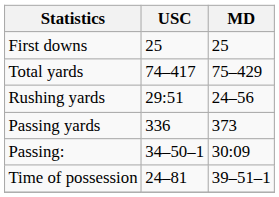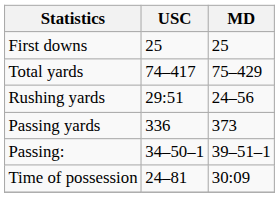Passing: | MD: 30:09 -> 39–51–1
Time of possession | MD: 39–51–1 -> 30:09
